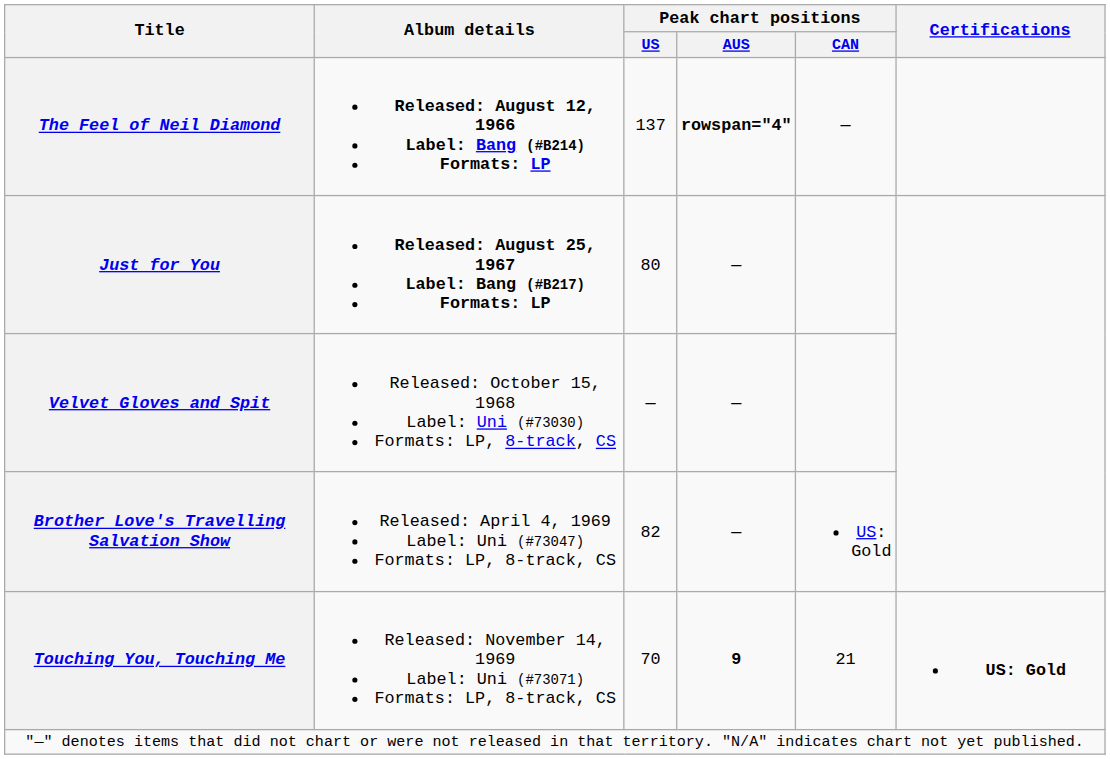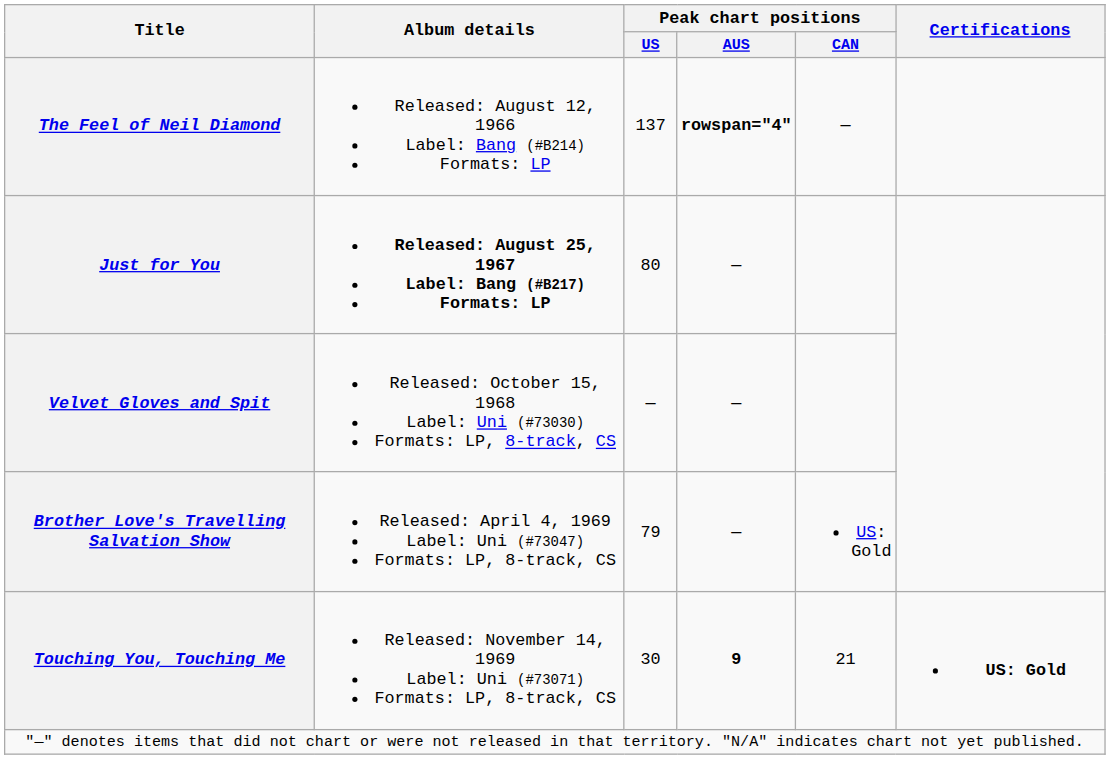The Feel of Neil Diamond | Album details: bold -> normal
Brother Love's Travelling Salvation Show | Peak chart positions / US: 82 -> 79
Touching You, Touching Me | Peak chart positions / US: 70 -> 30
